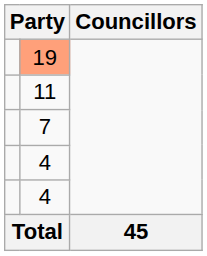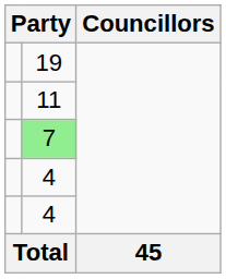19 | column 2: lightsalmon background -> no background
7 | column 2: no background -> lightgreen background
